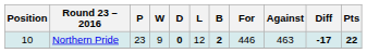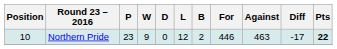Northern Pride | D: bold -> normal
Northern Pride | B: bold -> normal
Northern Pride | Diff: bold -> normal
